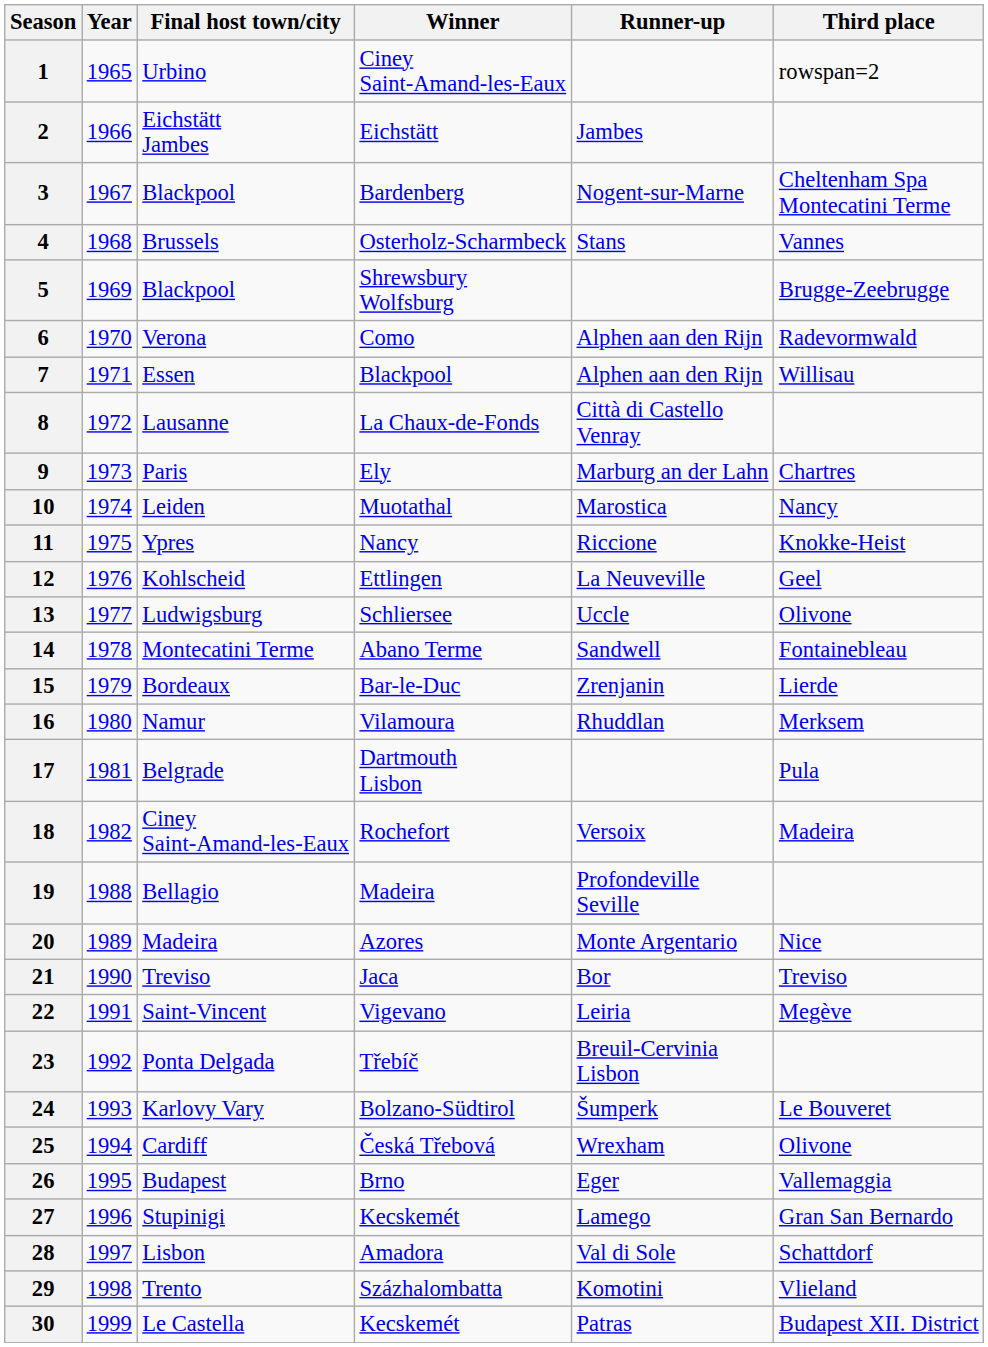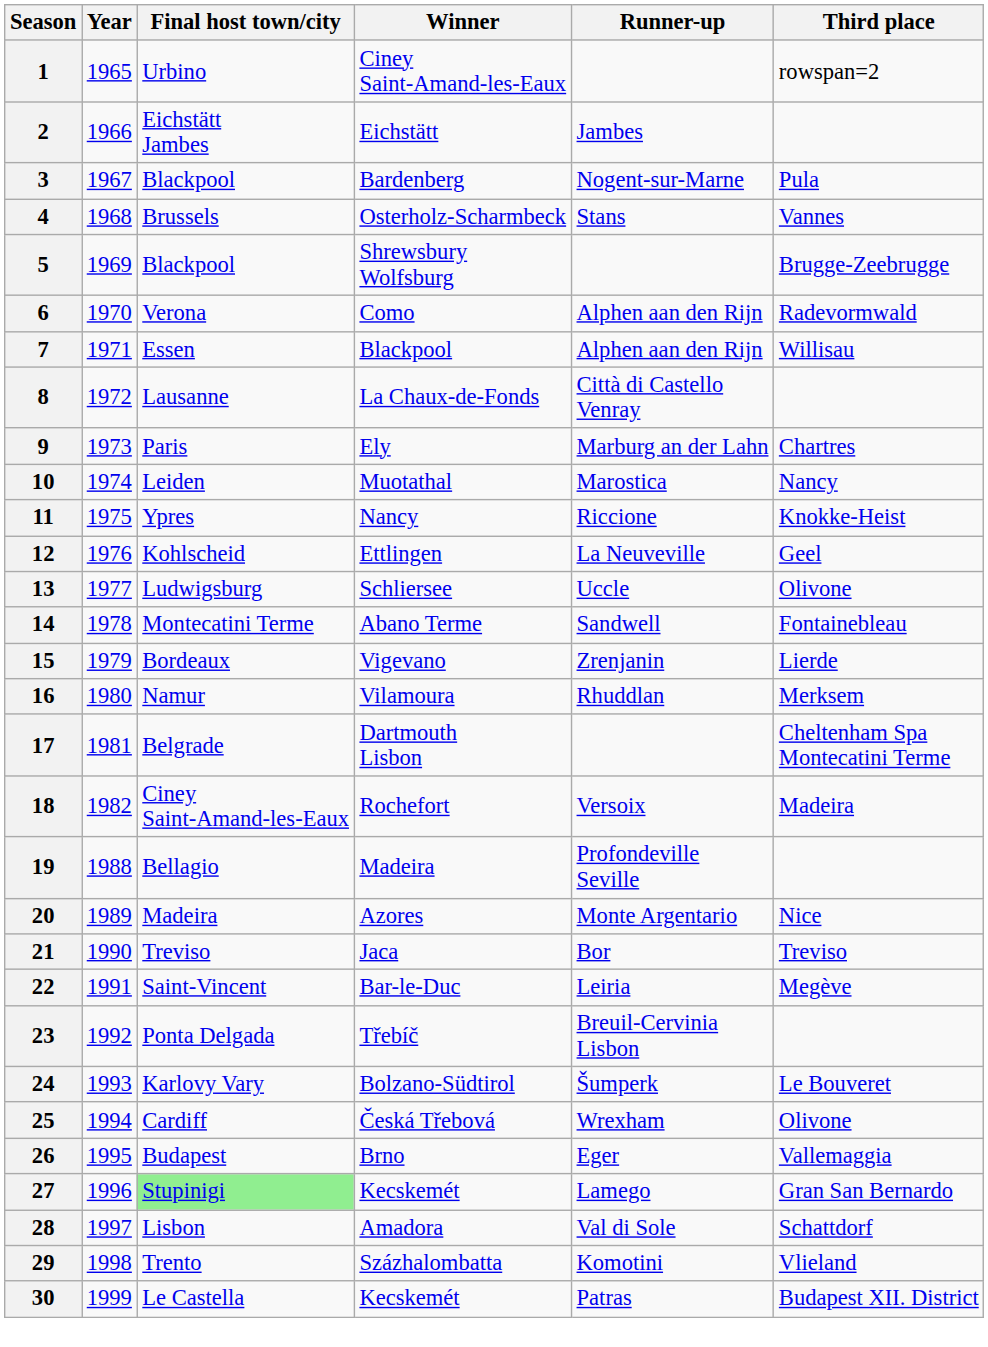3 | Third place: Cheltenham Spa Montecatini Terme -> Pula
15 | Winner: Bar-le-Duc -> Vigevano
17 | Third place: Pula -> Cheltenham Spa Montecatini Terme
22 | Winner: Vigevano -> Bar-le-Duc
27 | Final host town/city: no background -> lightgreen background
